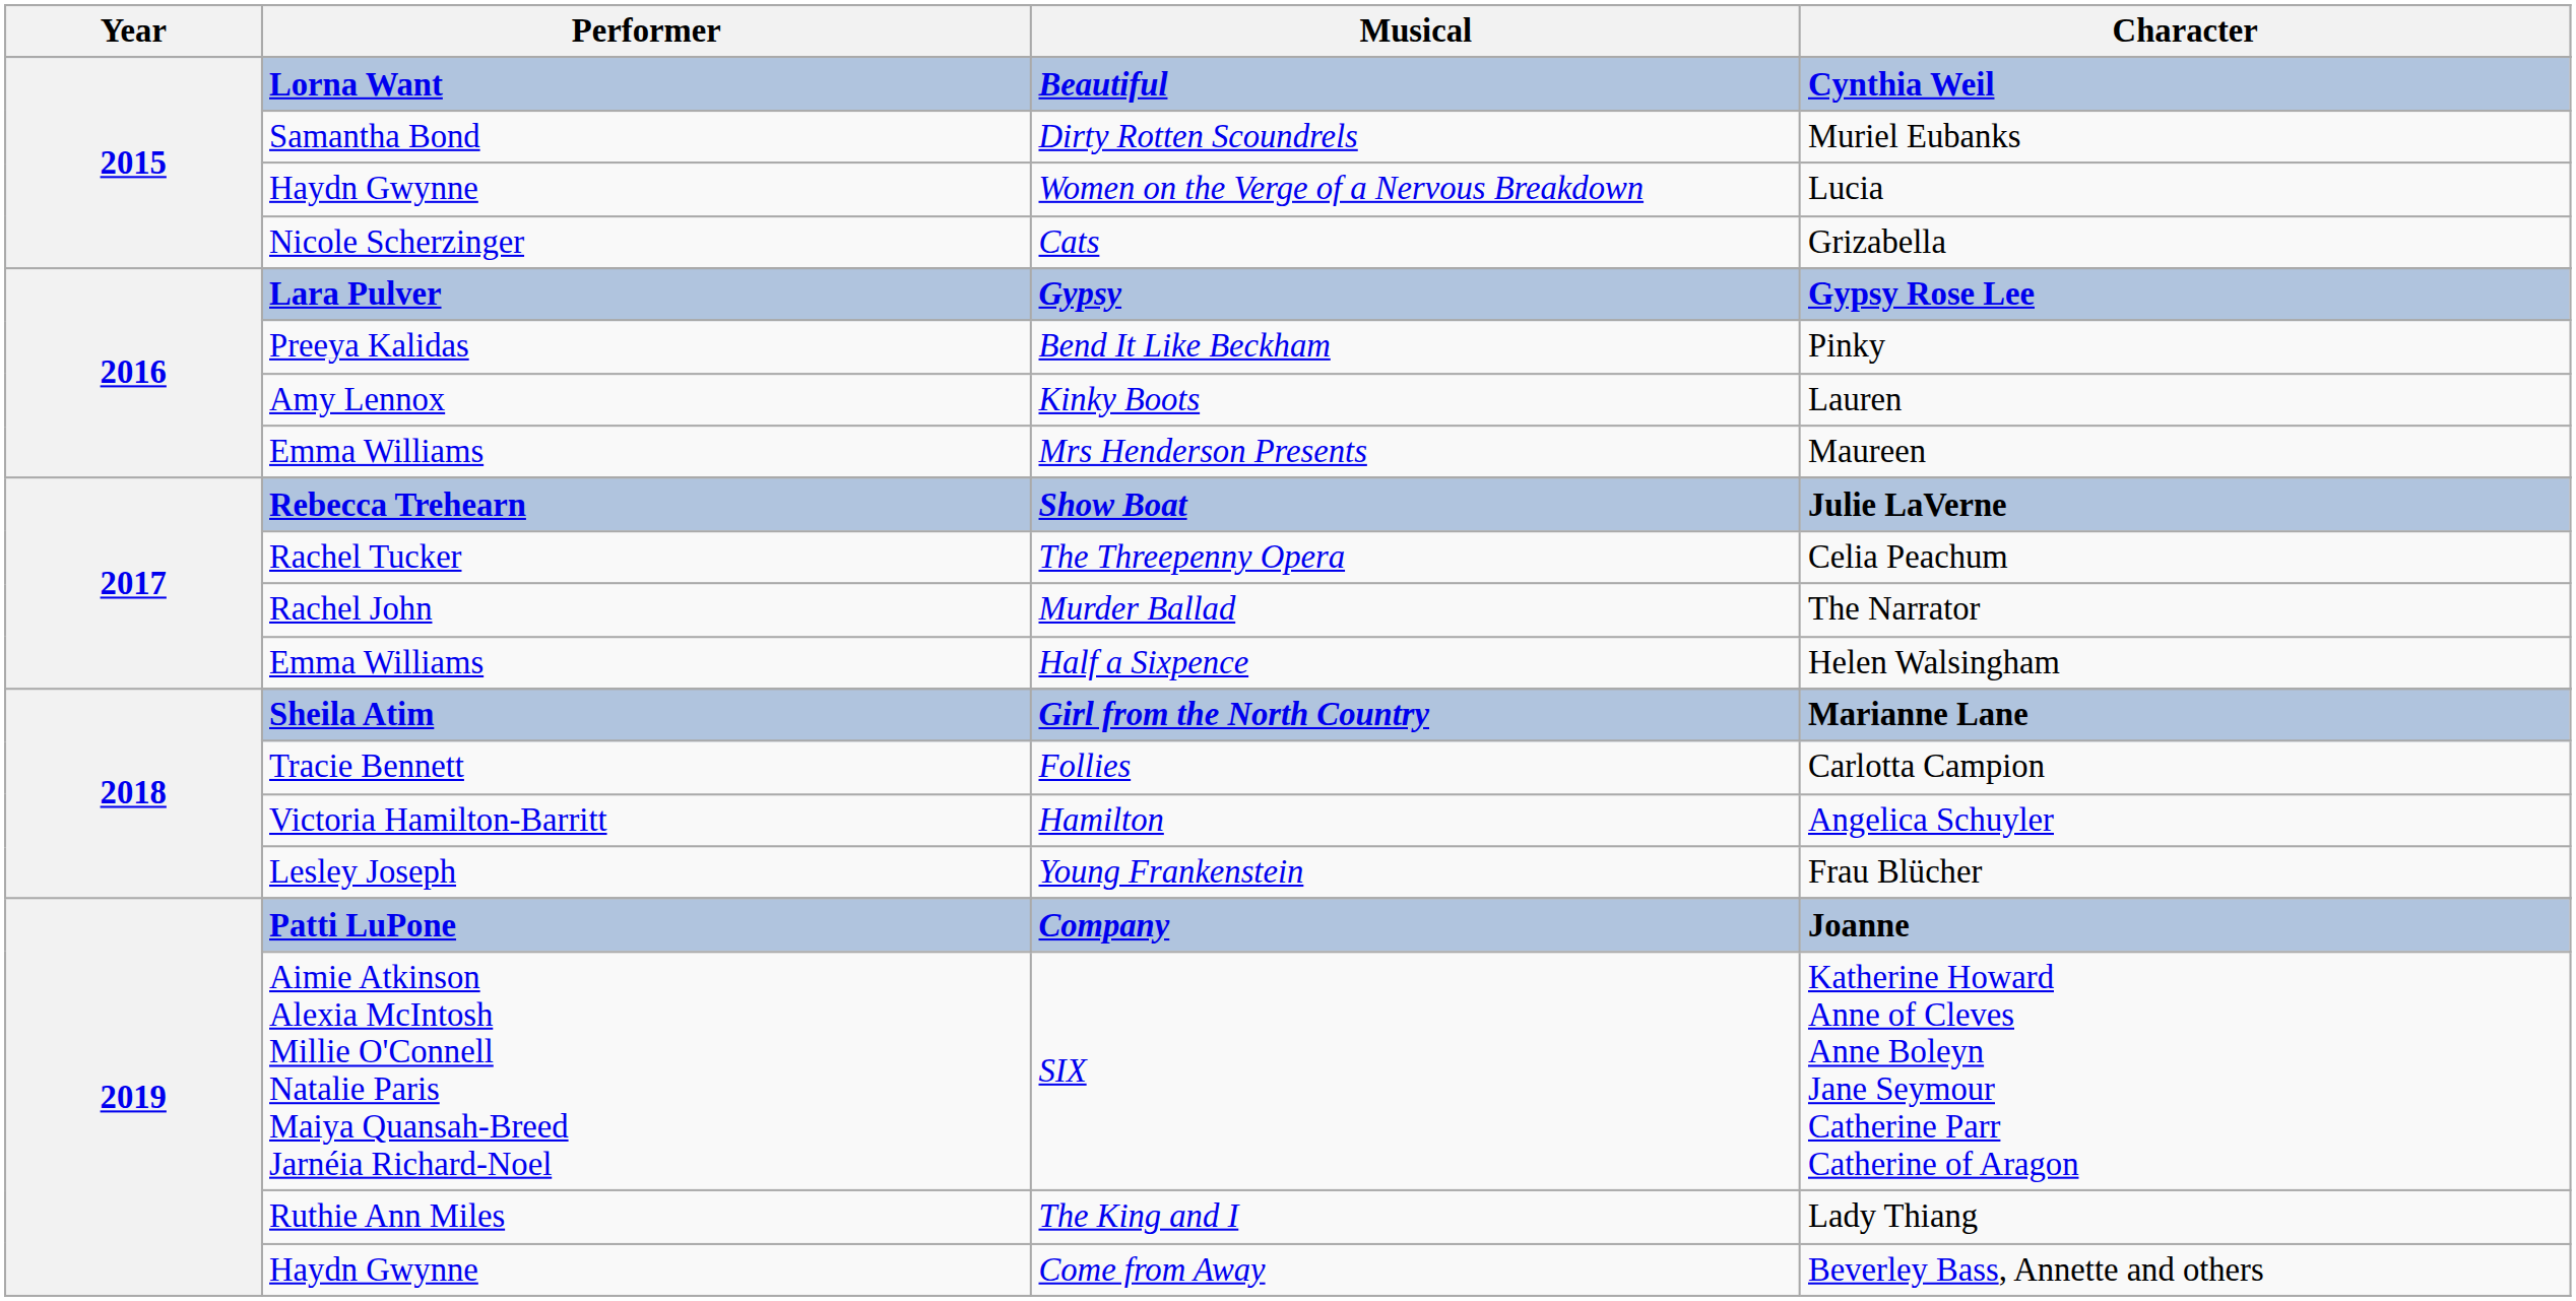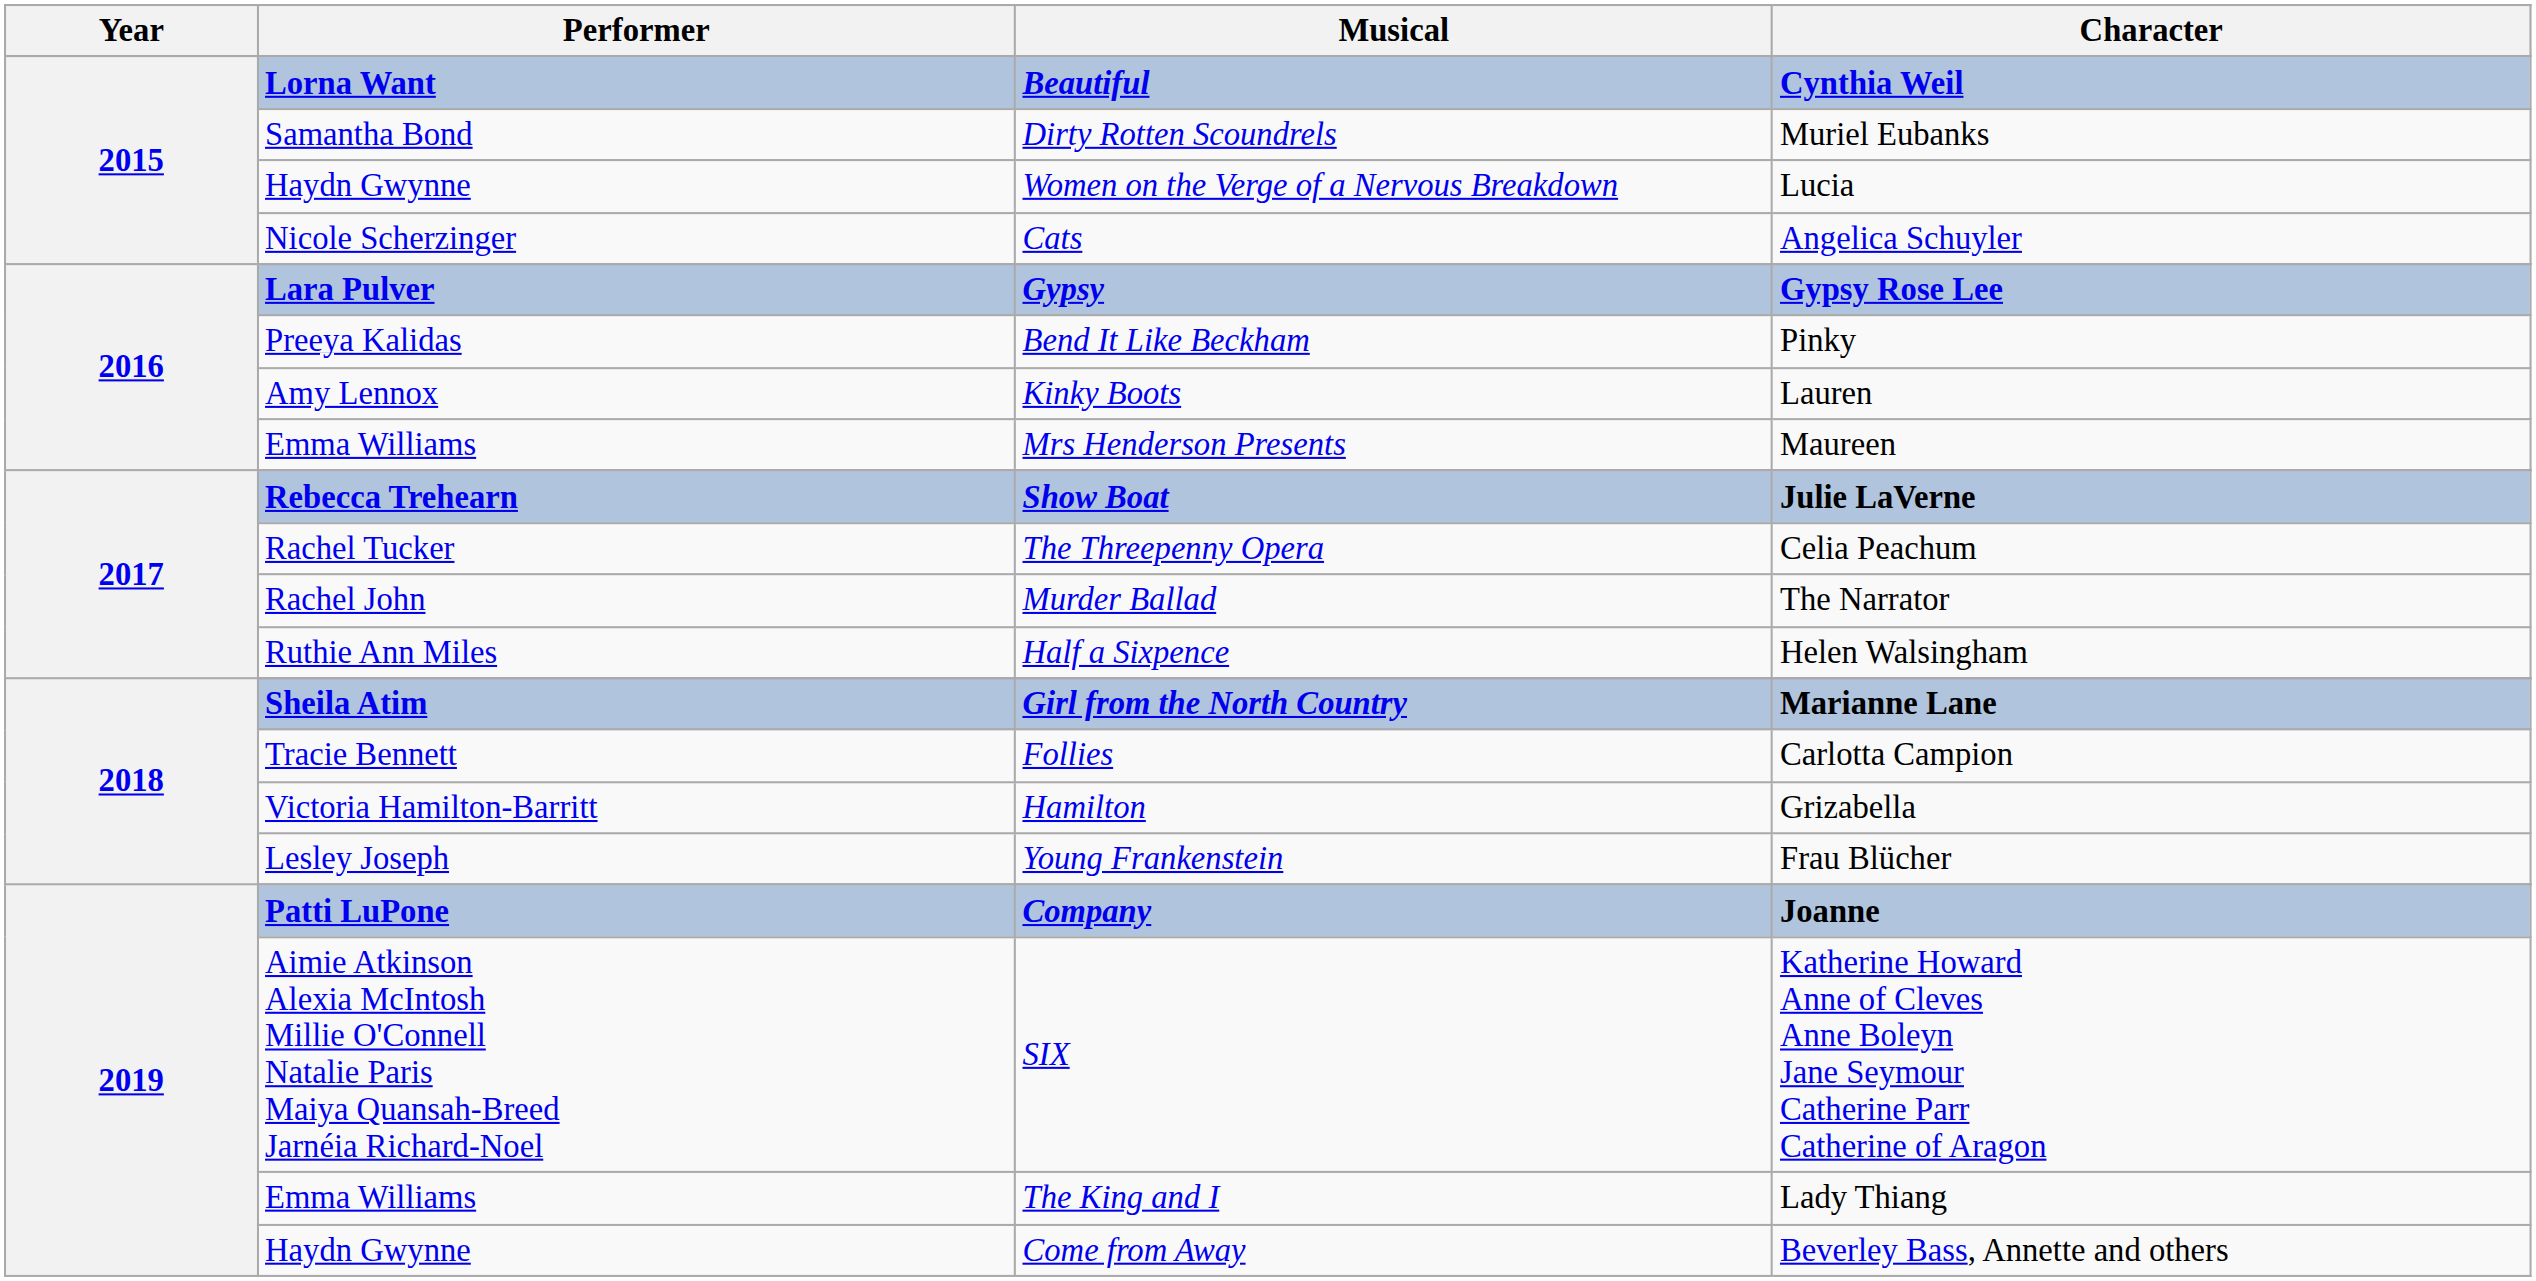Cats | Character: Grizabella -> Angelica Schuyler
Half a Sixpence | Performer: Emma Williams -> Ruthie Ann Miles
Hamilton | Character: Angelica Schuyler -> Grizabella
The King and I | Performer: Ruthie Ann Miles -> Emma Williams
